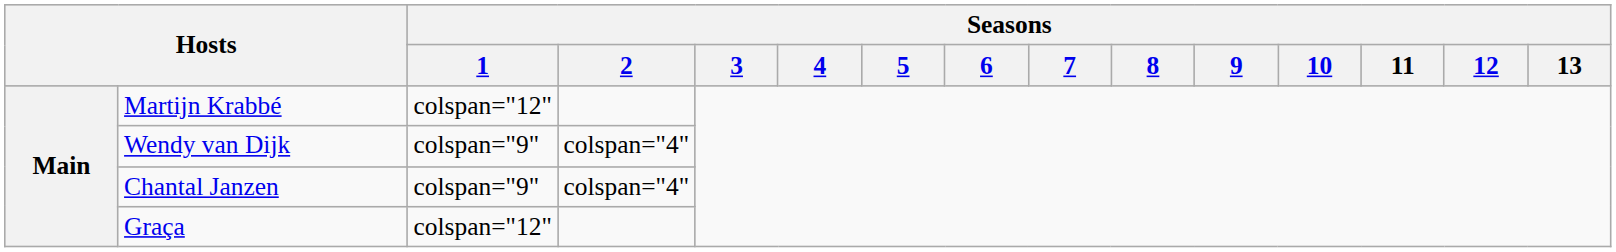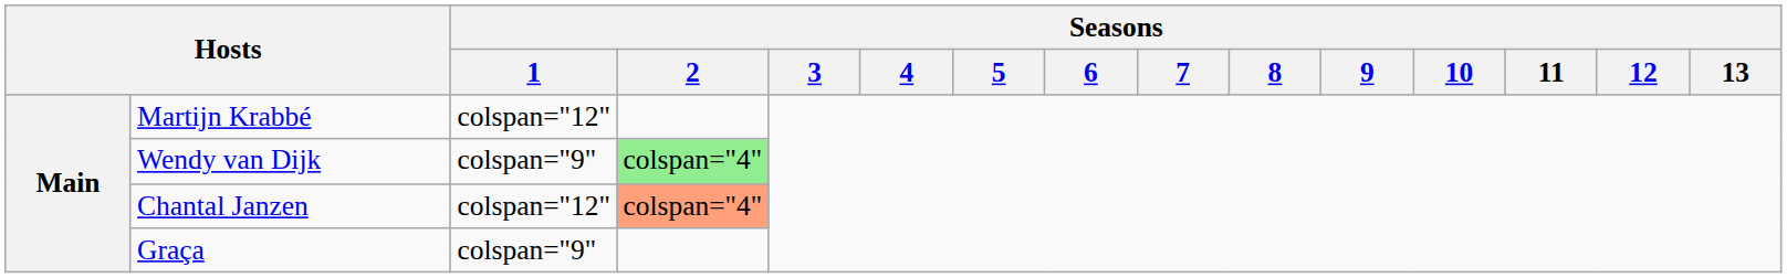Wendy van Dijk | Seasons / 2: no background -> lightgreen background
Chantal Janzen | Seasons / 1: colspan="9" -> colspan="12"
Chantal Janzen | Seasons / 2: no background -> lightsalmon background
Graça | Seasons / 1: colspan="12" -> colspan="9"
